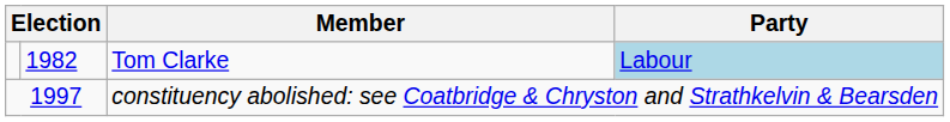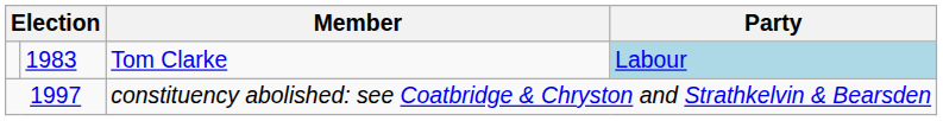Tom Clarke | column 2: 1982 -> 1983
